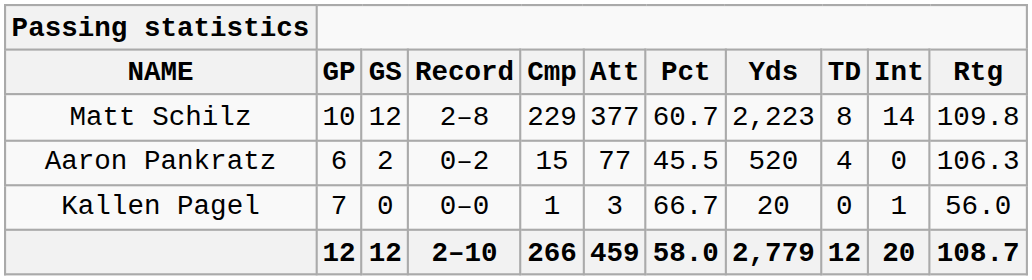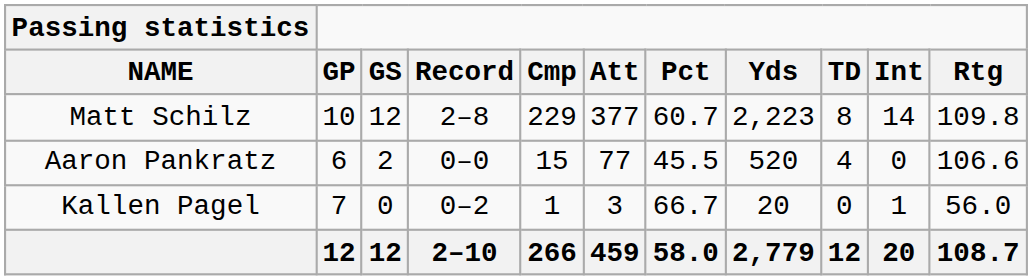Aaron Pankratz | Record: 0–2 -> 0–0
Aaron Pankratz | Rtg: 106.3 -> 106.6
Kallen Pagel | Record: 0–0 -> 0–2
